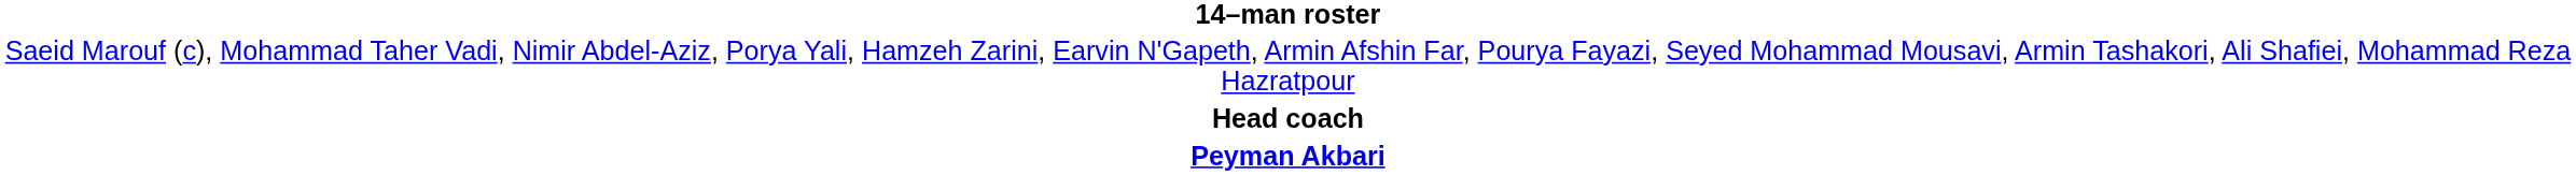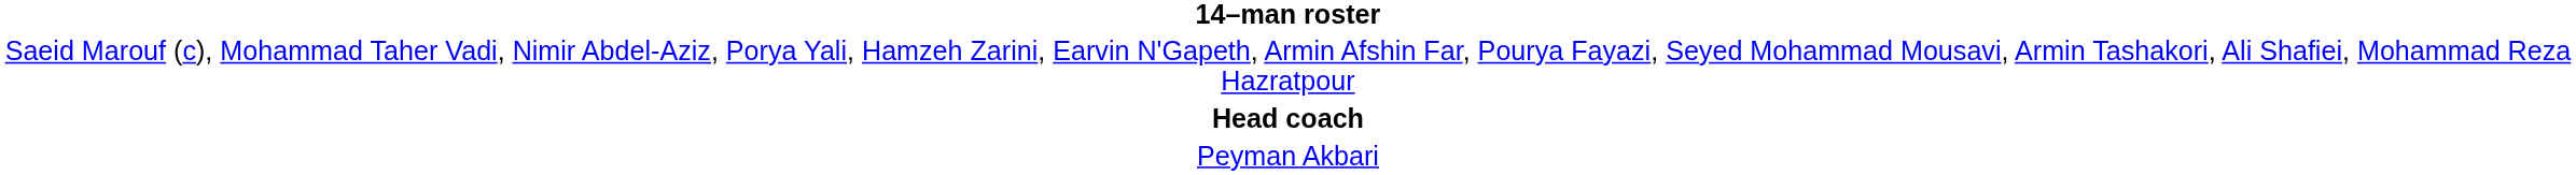row 4 | column 1: bold -> normal
